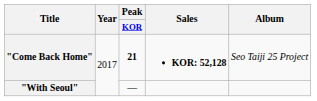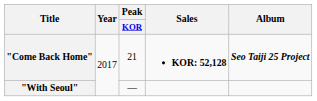"Come Back Home" | Peak / KOR: bold -> normal
"Come Back Home" | Album: normal -> bold
